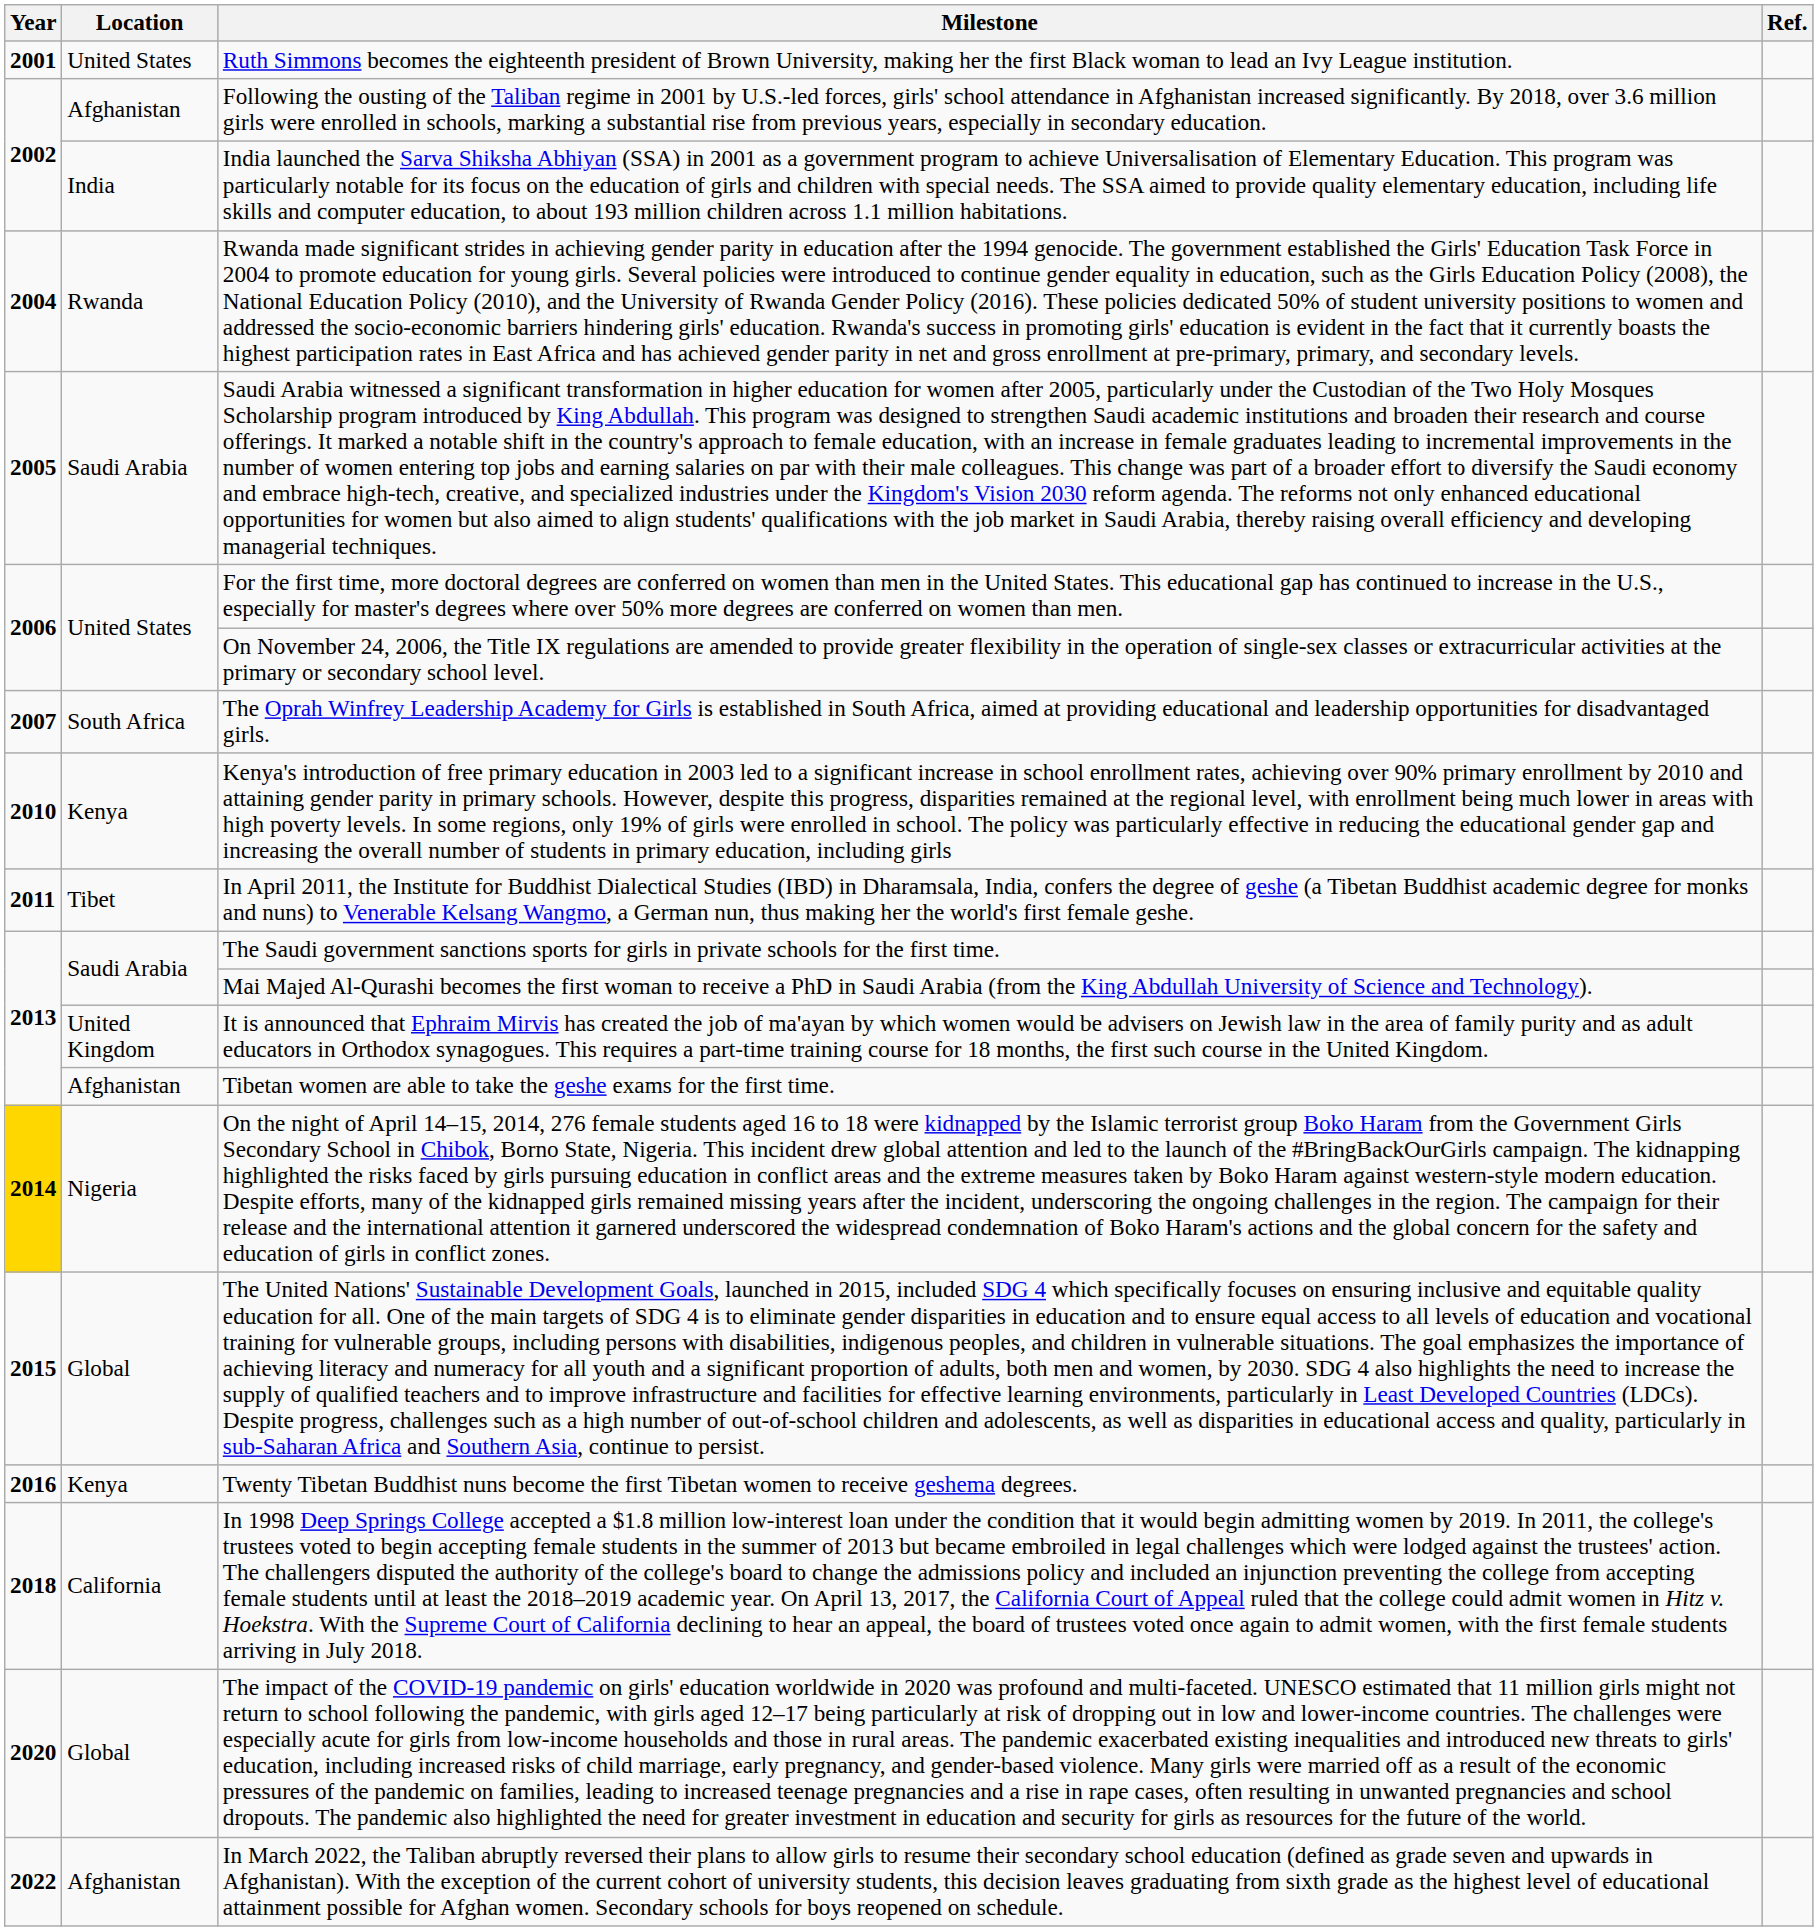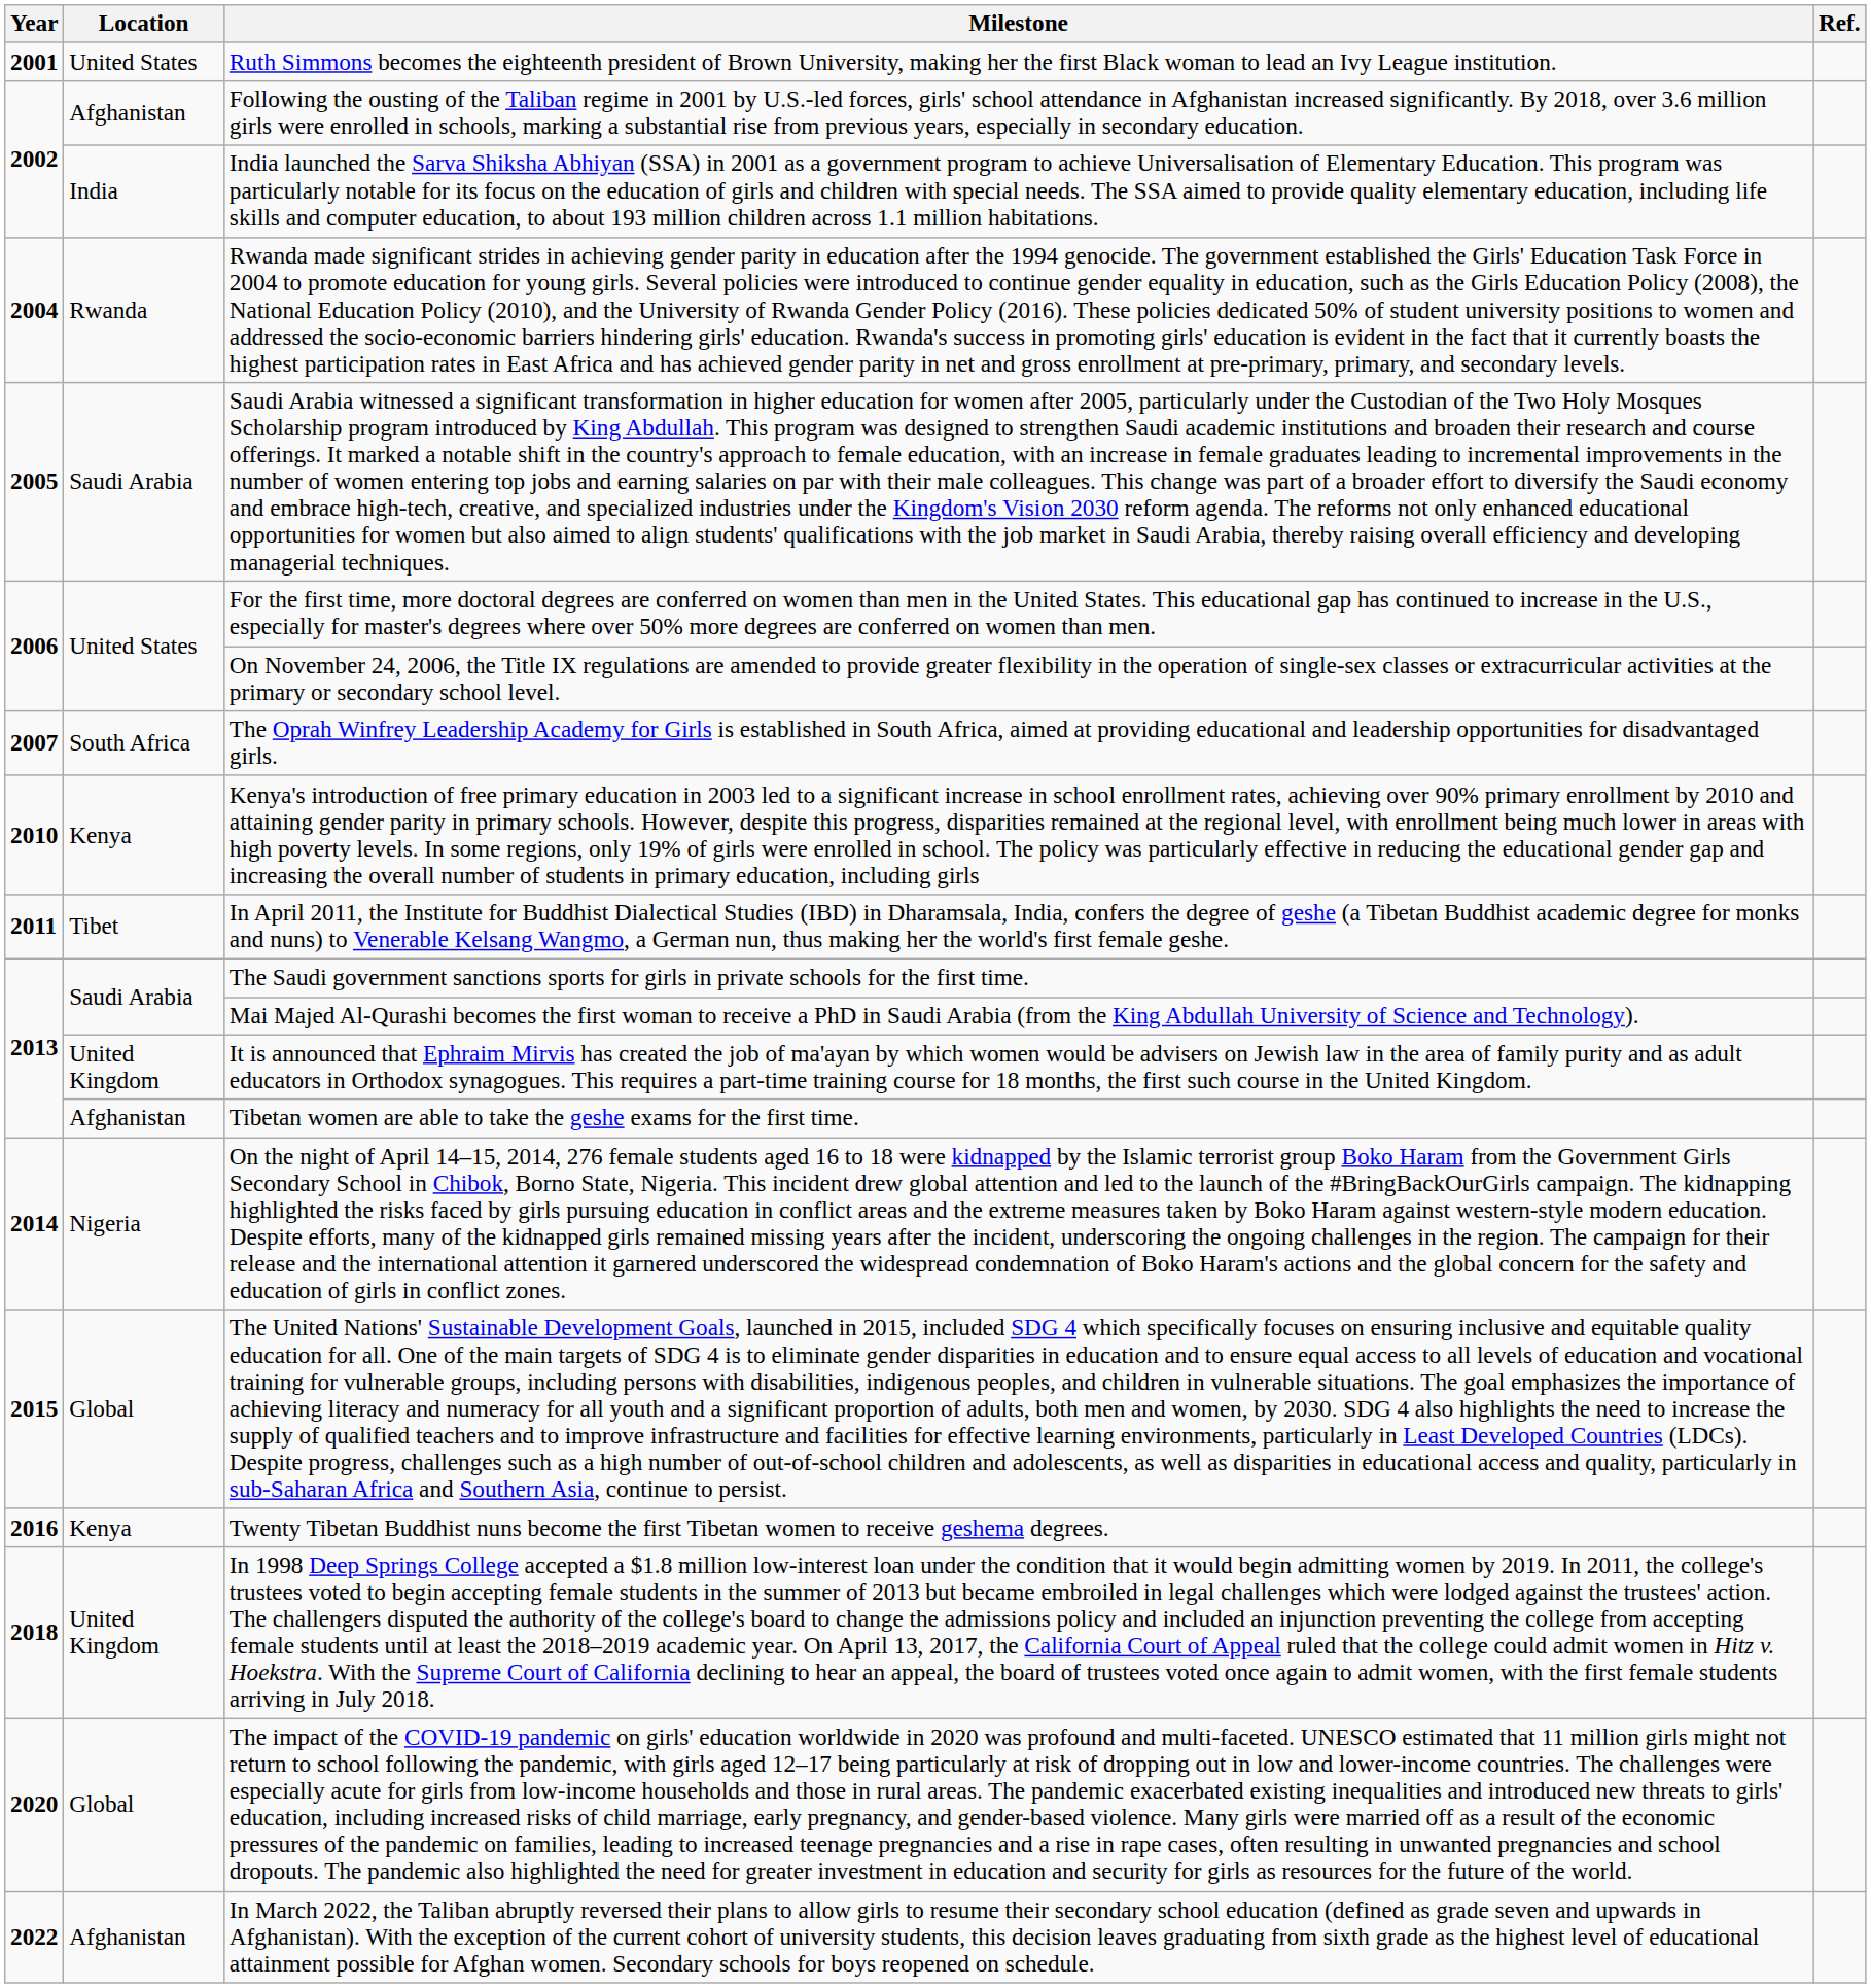row 16 | Year: gold background -> no background
row 19 | Location: California -> United Kingdom
